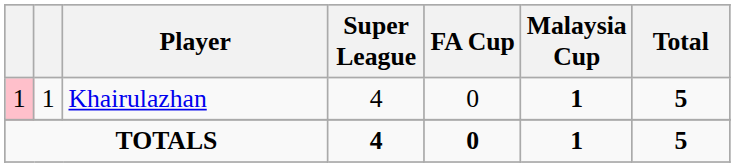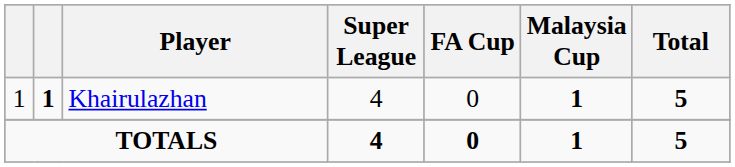row 2 | column 1: pink background -> no background
row 2 | column 2: normal -> bold
